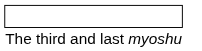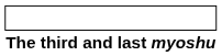row 1 | column 1: normal -> bold
